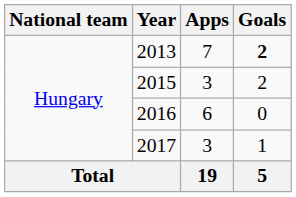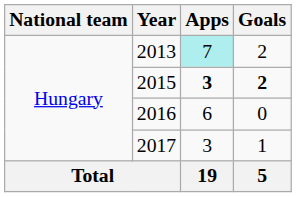2013 | Apps: no background -> paleturquoise background
2013 | Goals: bold -> normal
2015 | Apps: normal -> bold
2015 | Goals: normal -> bold
